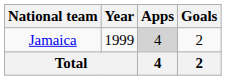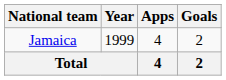Jamaica | Apps: lightgrey background -> no background
